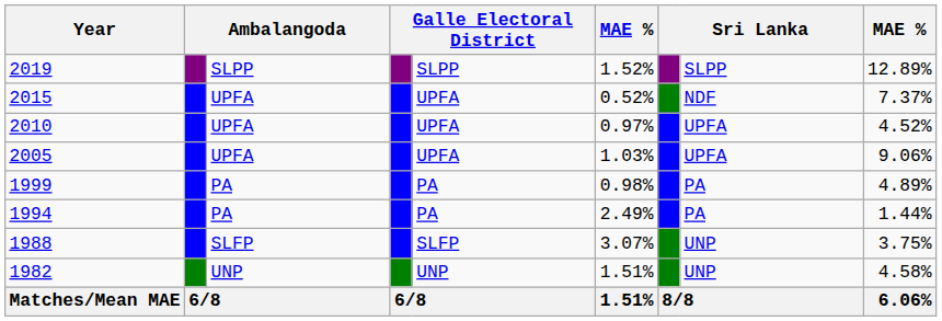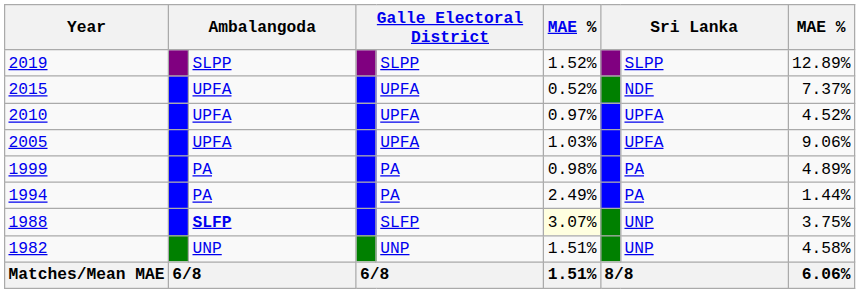1988 | column 3: normal -> bold
1988 | column 6: no background -> lightyellow background
